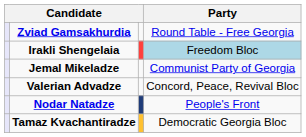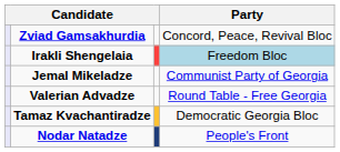Zviad Gamsakhurdia | Party: Round Table - Free Georgia -> Concord, Peace, Revival Bloc
Valerian Advadze | Party: Concord, Peace, Revival Bloc -> Round Table - Free Georgia
rows swapped: Tamaz Kvachantiradze <-> Nodar Natadze
